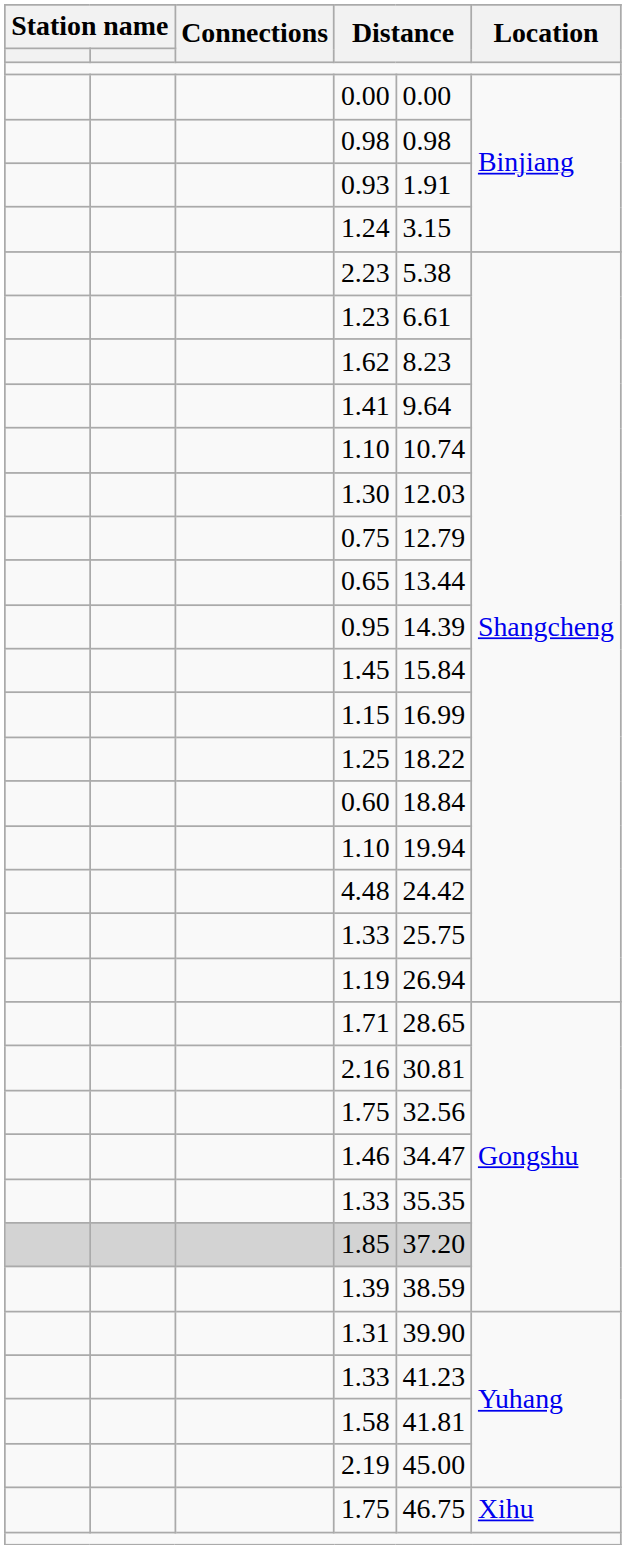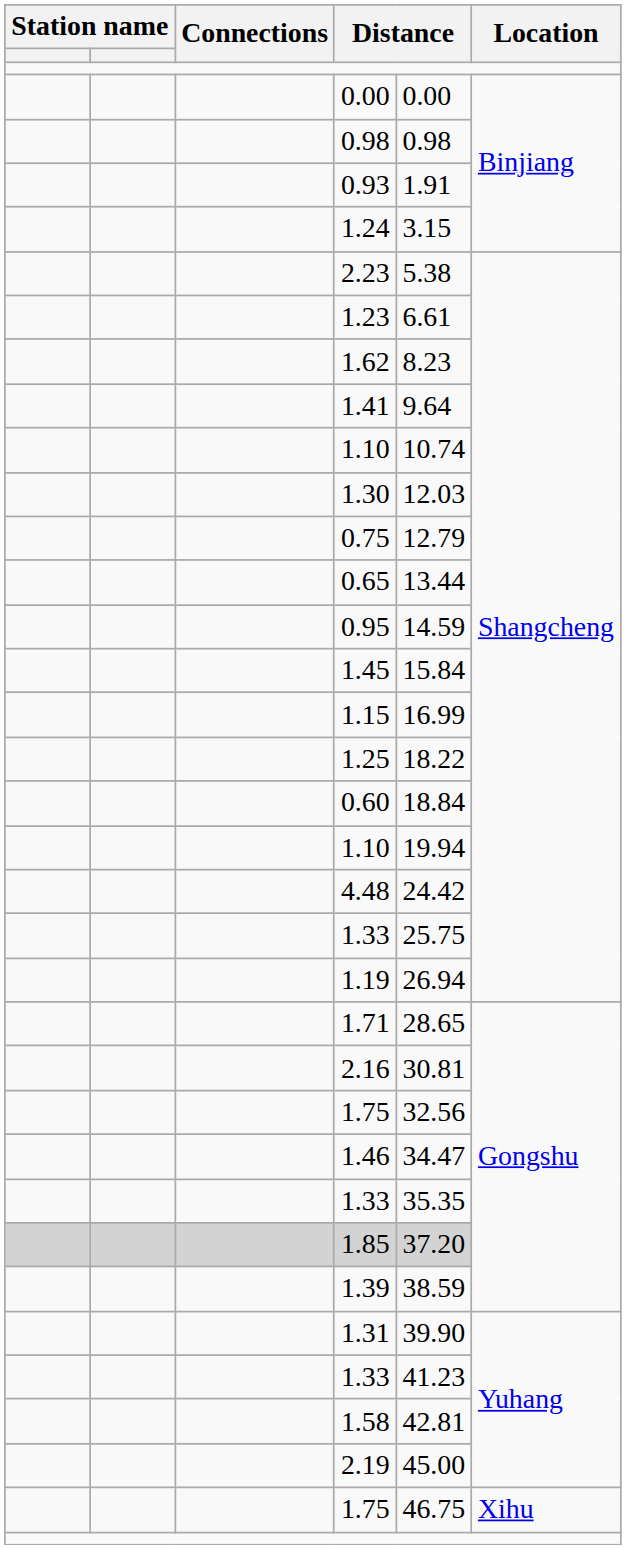0.95 | column 5: 14.39 -> 14.59
1.58 | column 5: 41.81 -> 42.81
